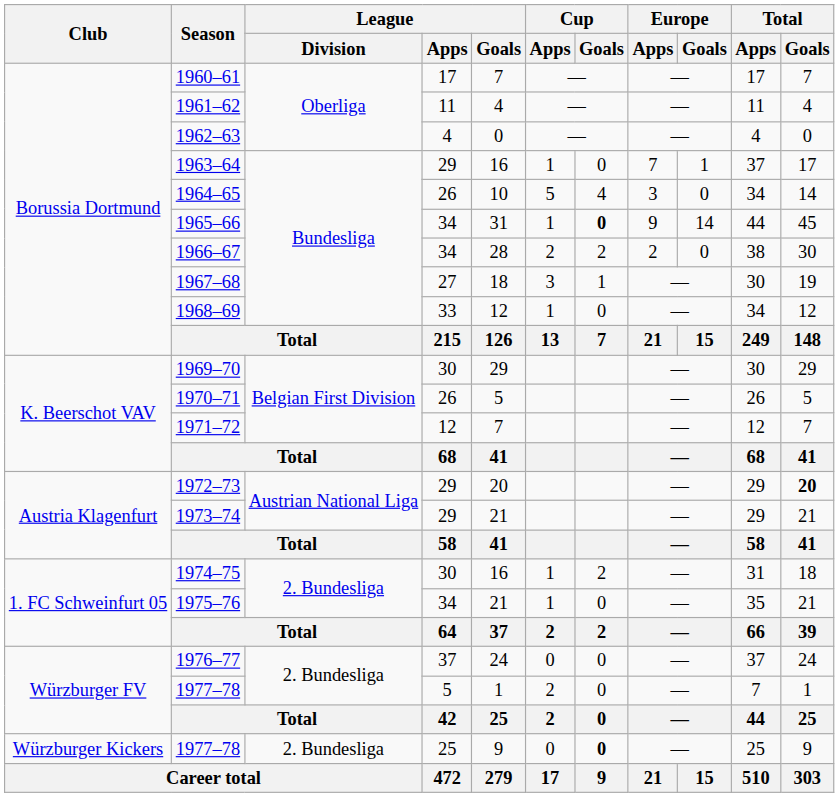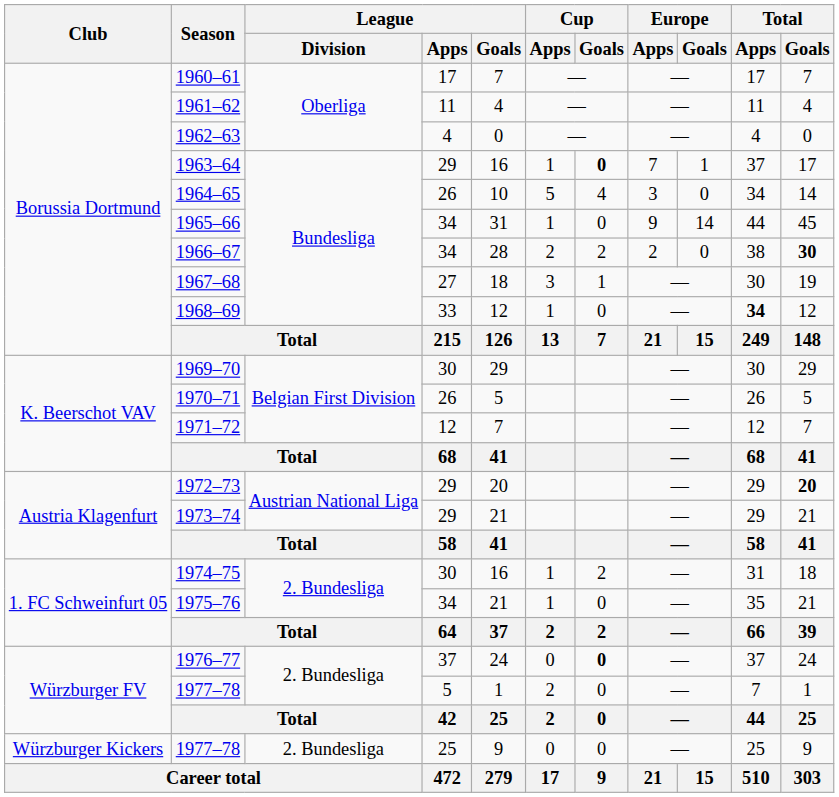1963–64 | Cup / Goals: normal -> bold
1965–66 | Cup / Goals: bold -> normal
1966–67 | Total / Goals: normal -> bold
1968–69 | Total / Apps: normal -> bold
1976–77 | Cup / Goals: normal -> bold
1977–78 / 25 | Cup / Goals: bold -> normal
